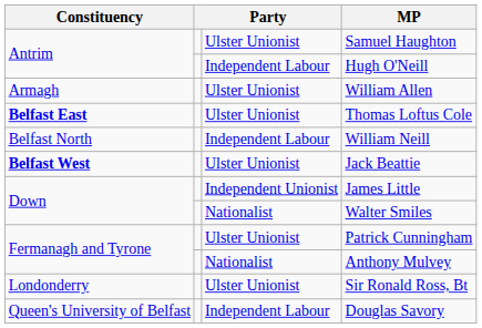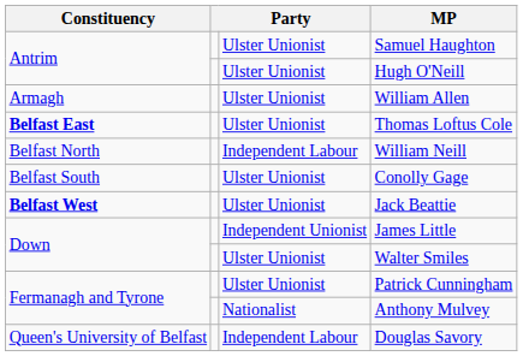Hugh O'Neill | column 3: Independent Labour -> Ulster Unionist
+ row: Belfast South | Ulster Unionist | Conolly Gage
Walter Smiles | column 3: Nationalist -> Ulster Unionist
- row: Londonderry | Ulster Unionist | Sir Ronald Ross, Bt
